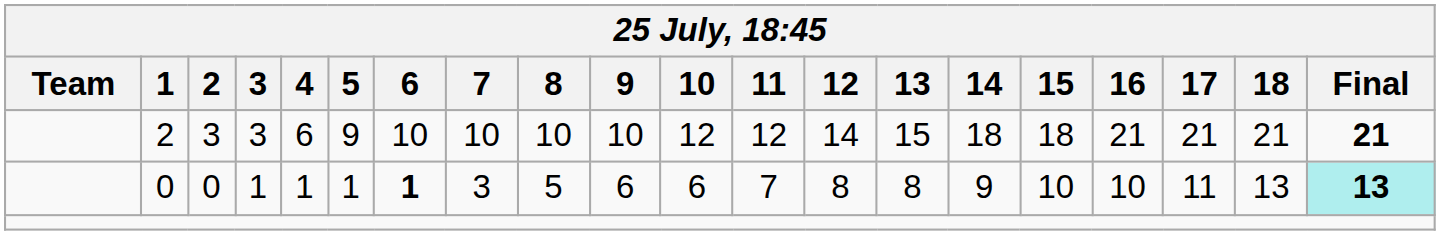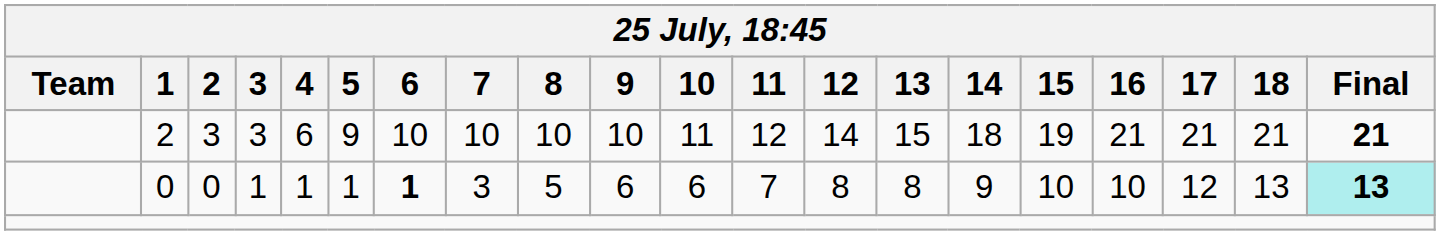row 3 | 10: 12 -> 11
row 3 | 15: 18 -> 19
row 4 | 17: 11 -> 12
